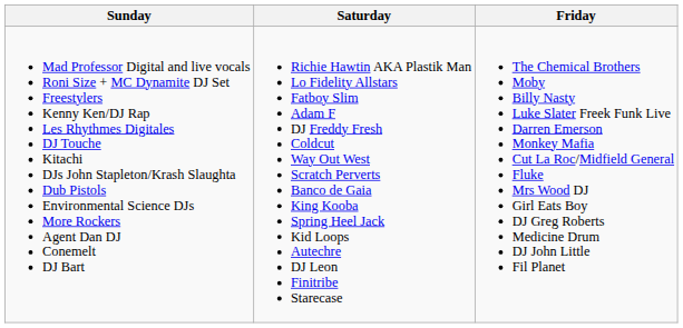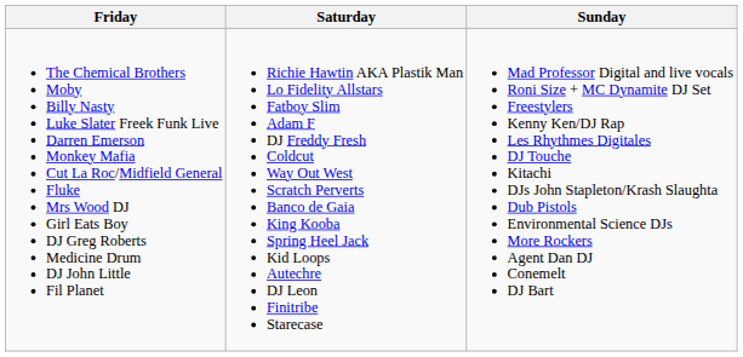columns swapped: Friday <-> Sunday
